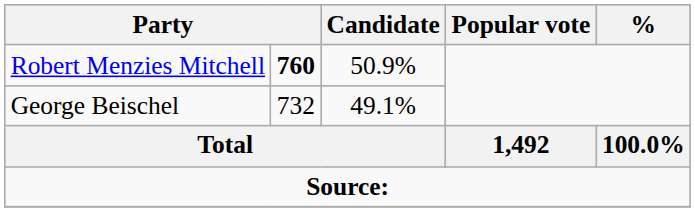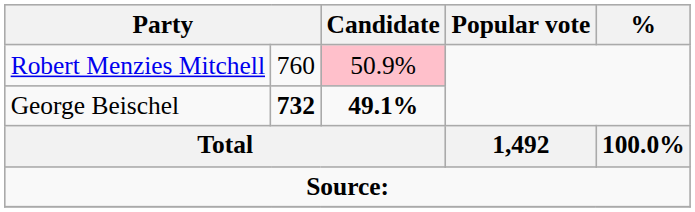Robert Menzies Mitchell | column 2: bold -> normal
Robert Menzies Mitchell | Candidate: no background -> pink background
George Beischel | column 2: normal -> bold
George Beischel | Candidate: normal -> bold
